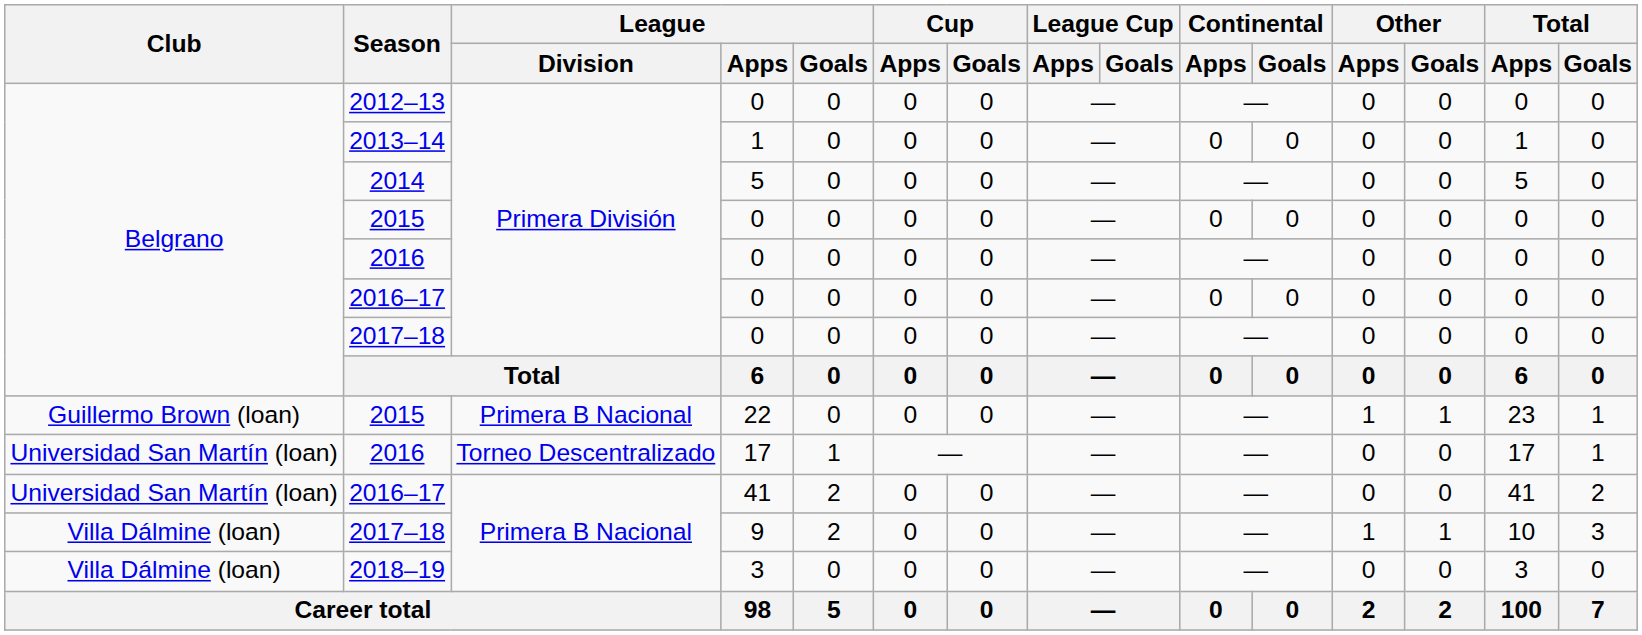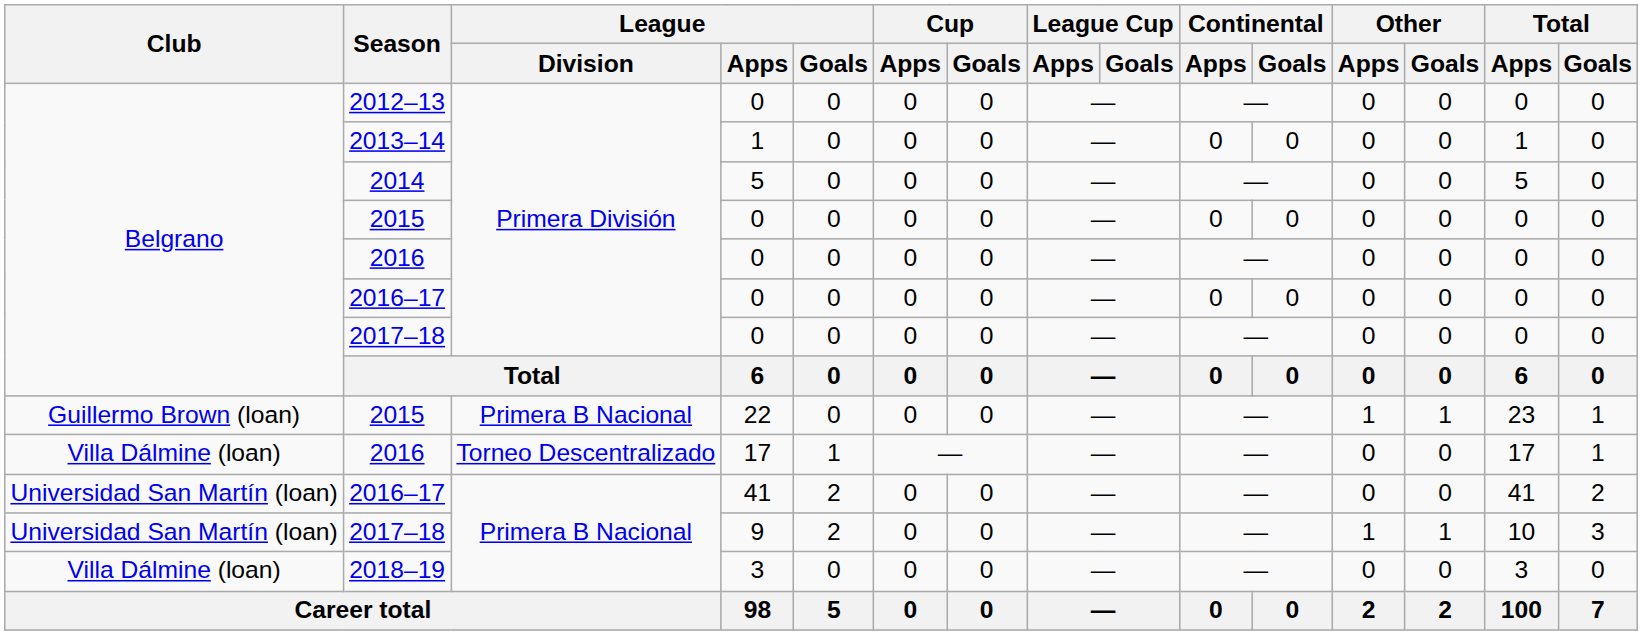2016 / 17 | Club: Universidad San Martín (loan) -> Villa Dálmine (loan)
2017–18 / 9 | Club: Villa Dálmine (loan) -> Universidad San Martín (loan)
